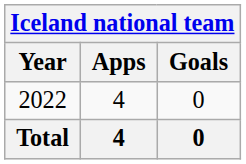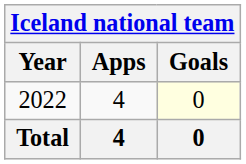2022 | Goals: no background -> lightyellow background
